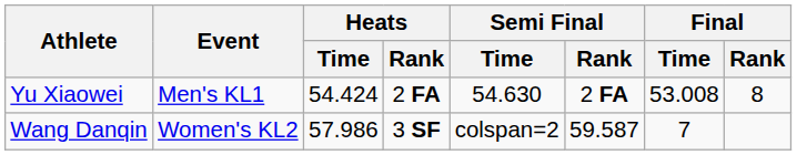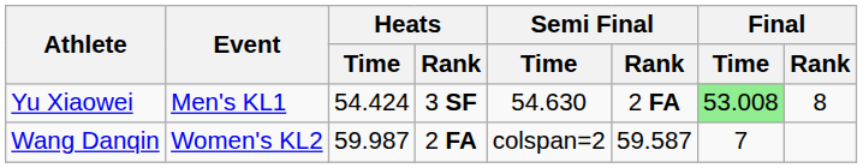Yu Xiaowei | Heats / Rank: 2 FA -> 3 SF
Yu Xiaowei | Final / Time: no background -> lightgreen background
Wang Danqin | Heats / Time: 57.986 -> 59.987
Wang Danqin | Heats / Rank: 3 SF -> 2 FA
